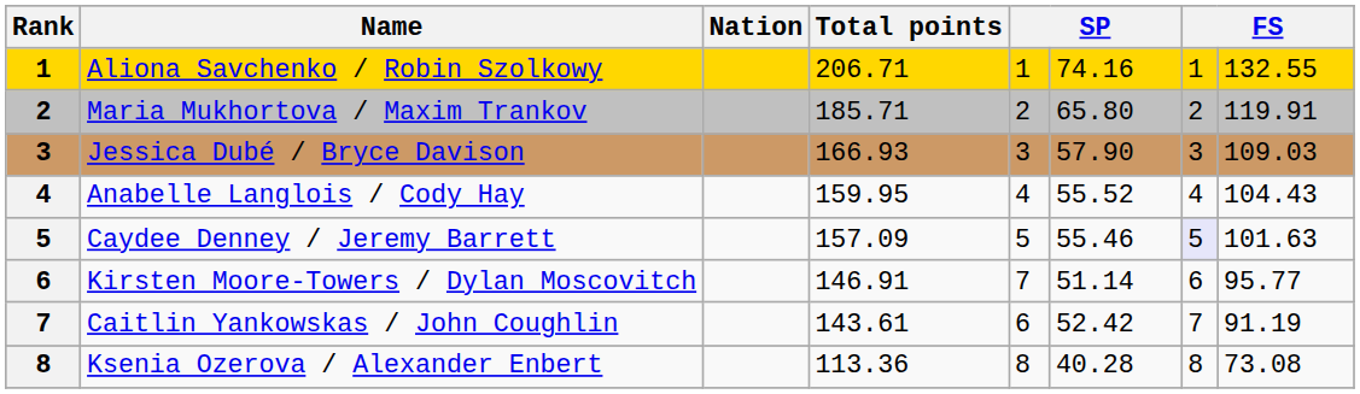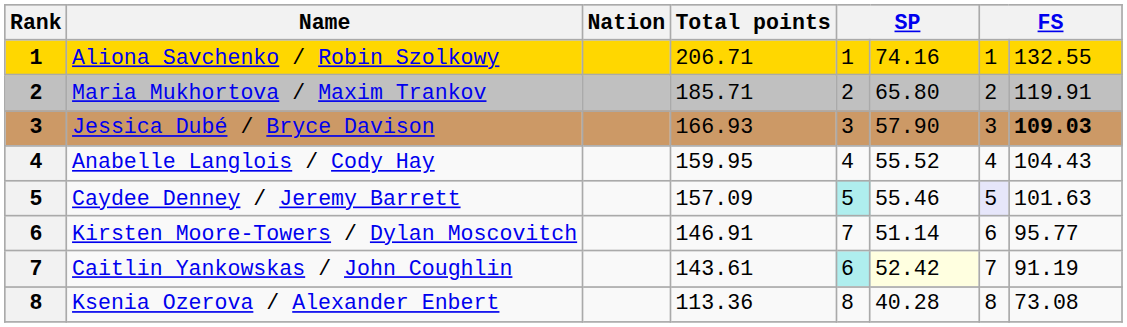Jessica Dubé / Bryce Davison | column 8: normal -> bold
Caydee Denney / Jeremy Barrett | column 5: no background -> paleturquoise background
Caitlin Yankowskas / John Coughlin | column 5: no background -> paleturquoise background
Caitlin Yankowskas / John Coughlin | column 6: no background -> lightyellow background
